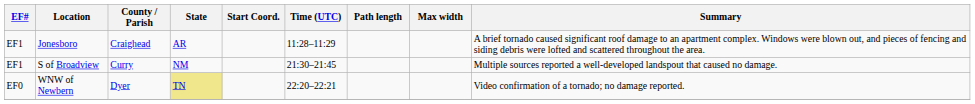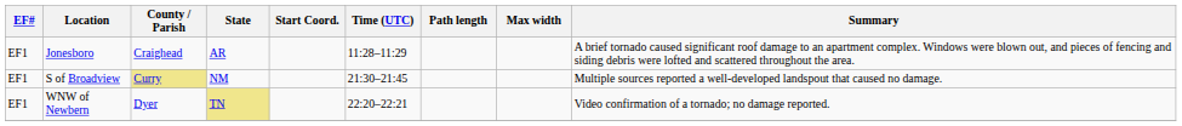S of Broadview | County / Parish: no background -> khaki background
WNW of Newbern | EF#: EF0 -> EF1
